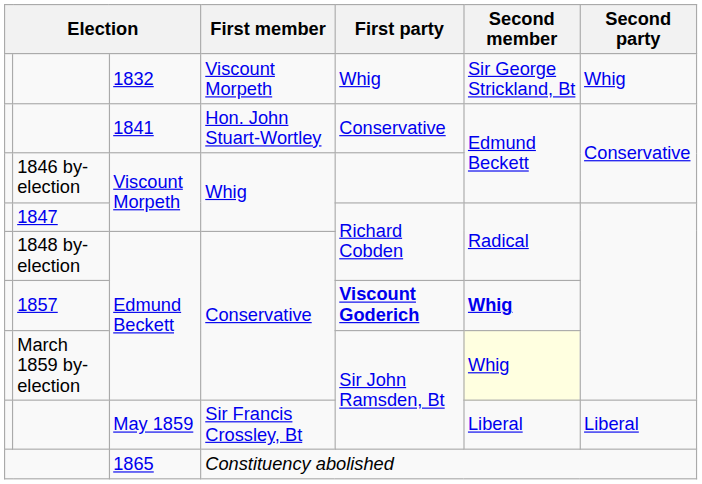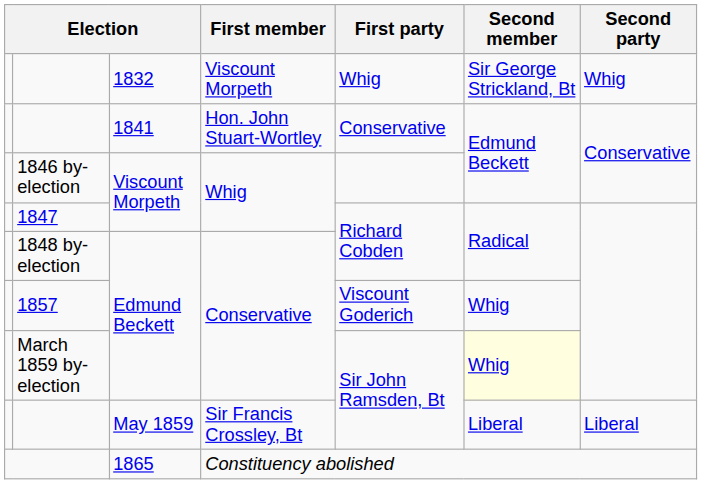1857 | First party: bold -> normal
1857 | Second member: bold -> normal
